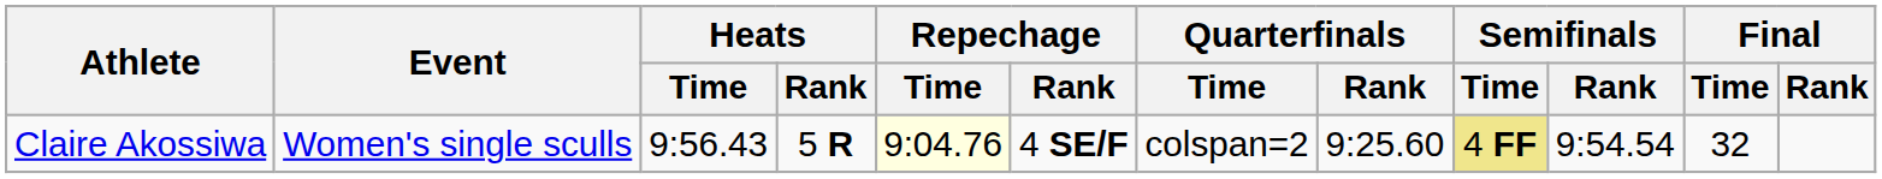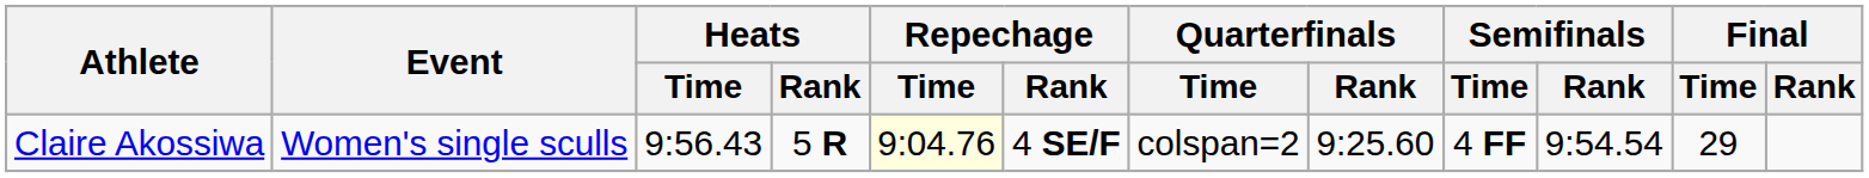Claire Akossiwa | Semifinals / Time: khaki background -> no background
Claire Akossiwa | Final / Time: 32 -> 29
